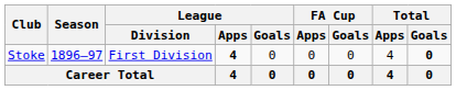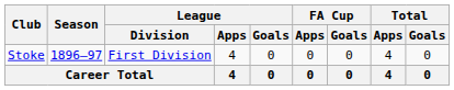Stoke | League / Apps: bold -> normal
Stoke | Total / Goals: bold -> normal
